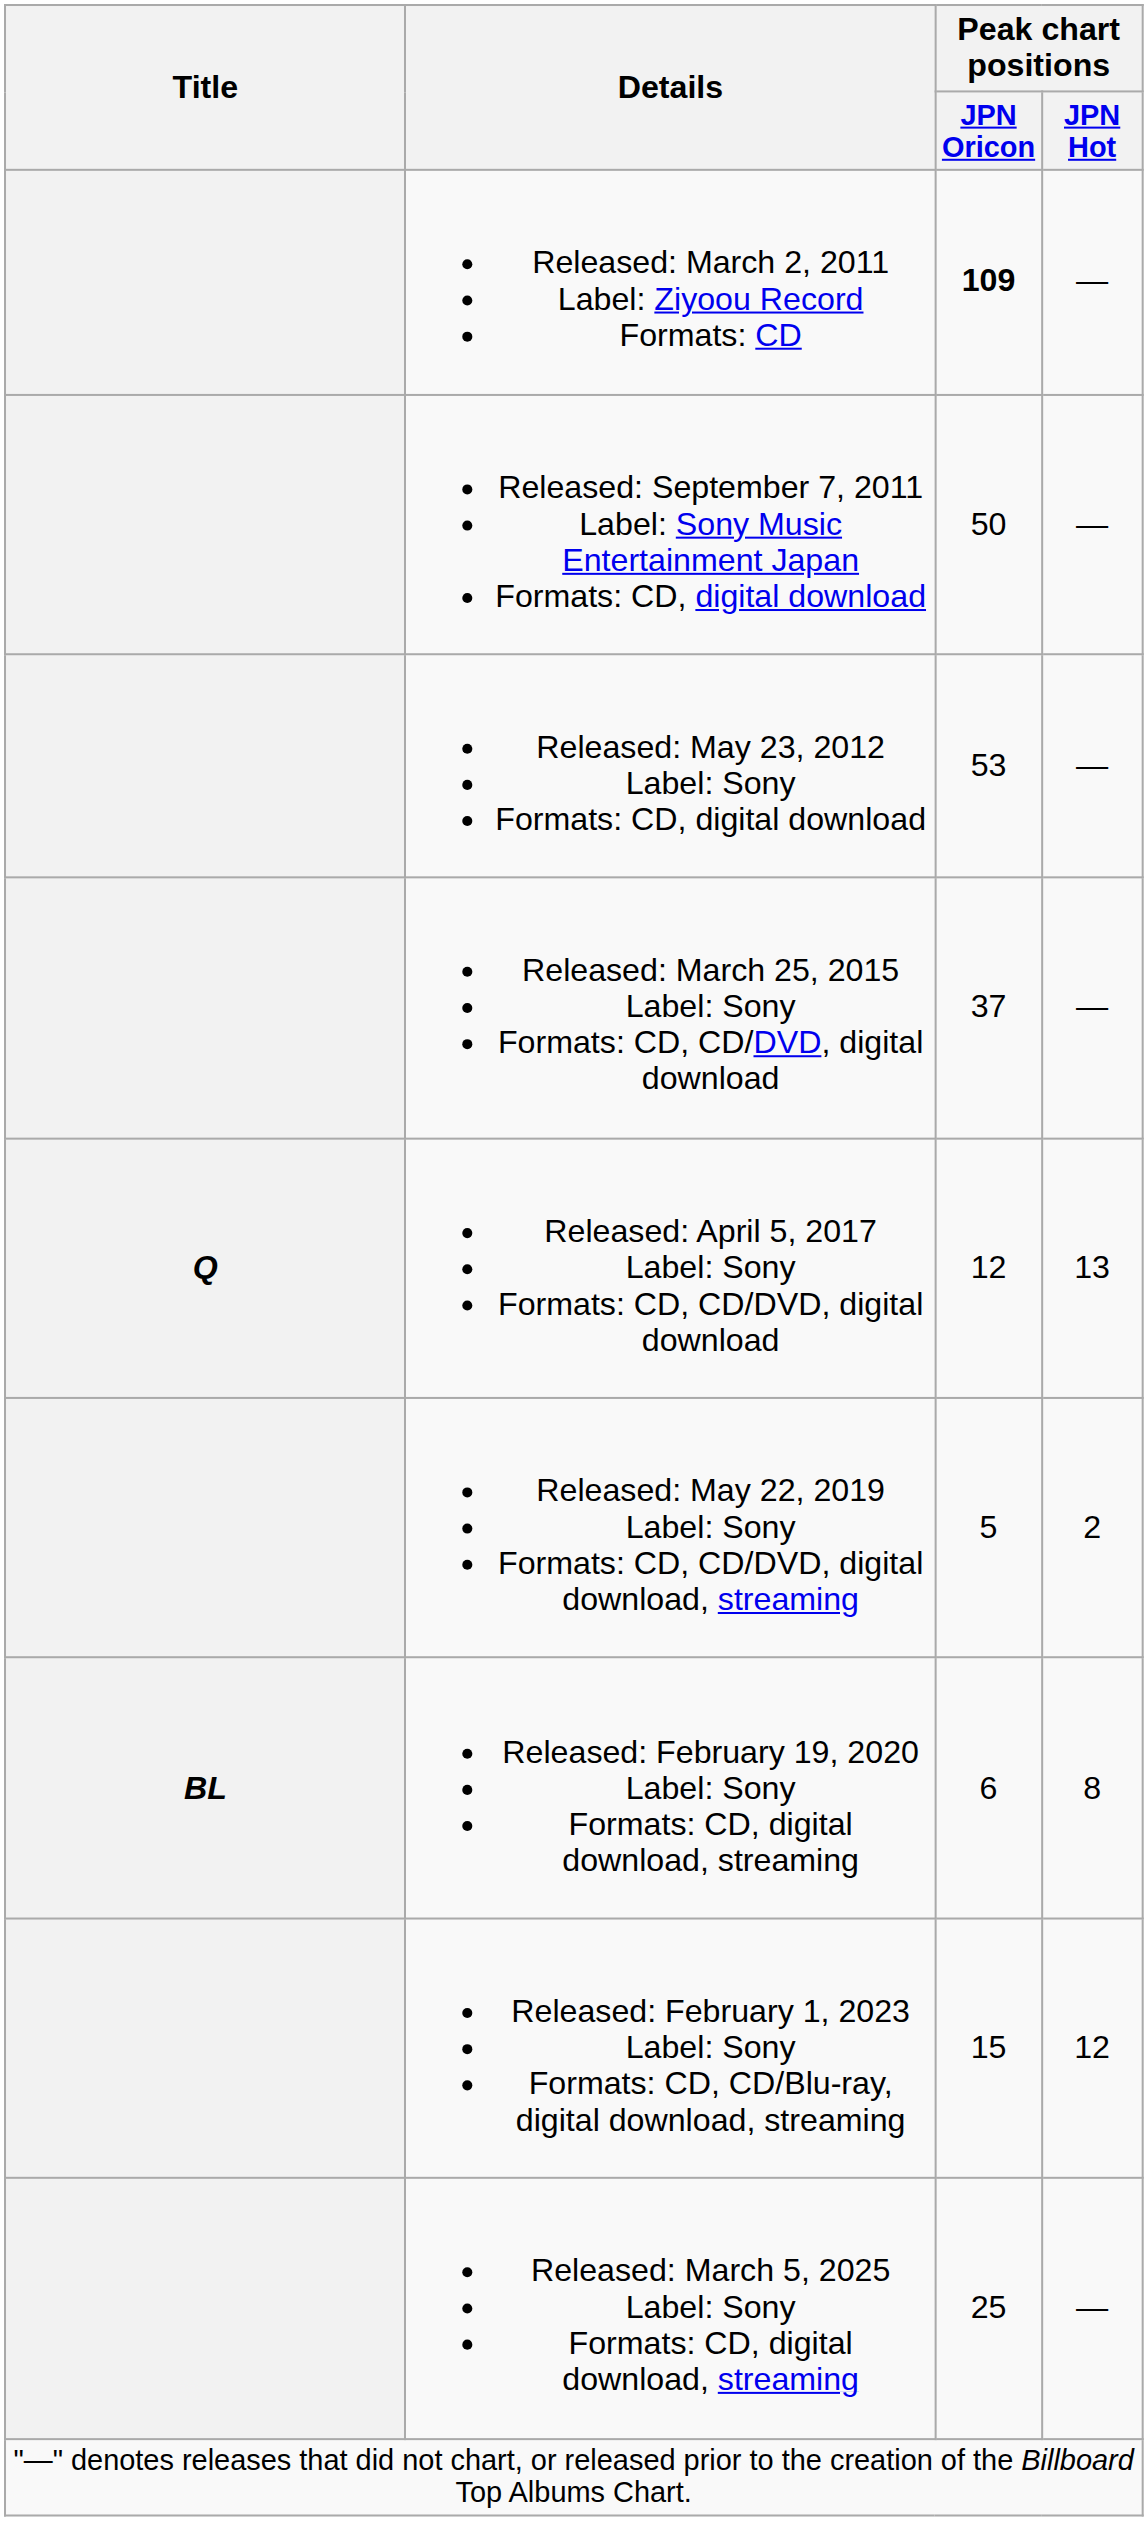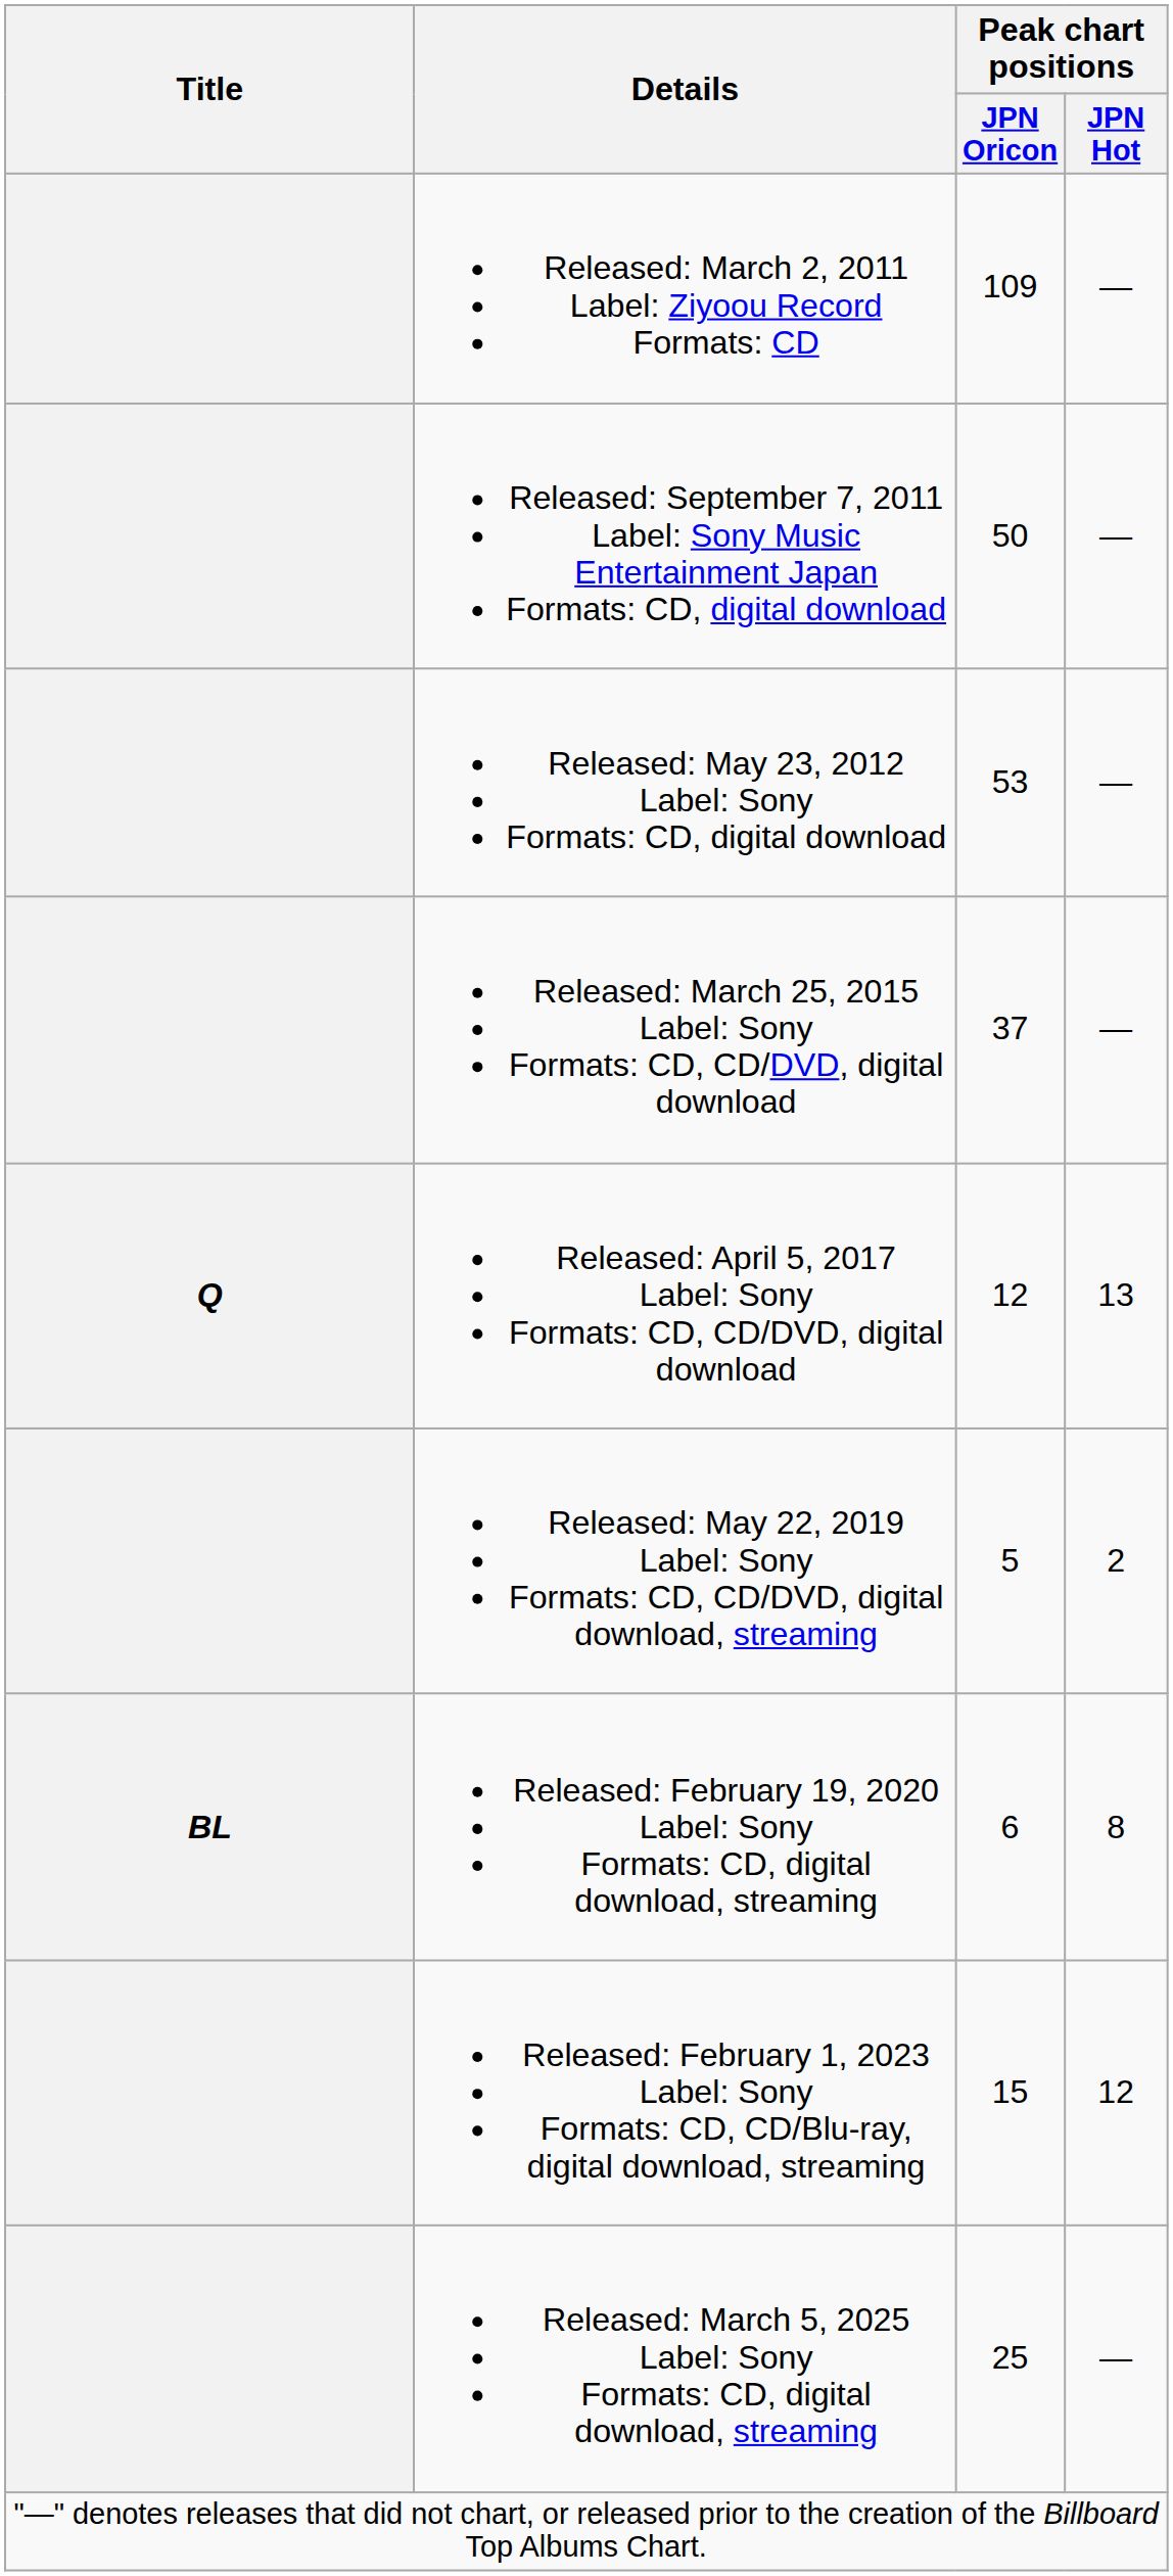Released: March 2, 2011 Label: Ziyoou Record Formats: CD | Peak chart positions / JPN Oricon: bold -> normal
